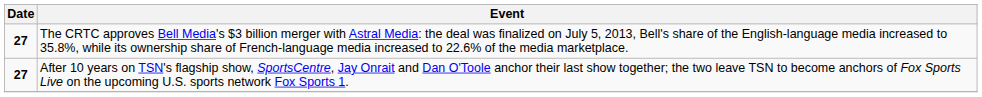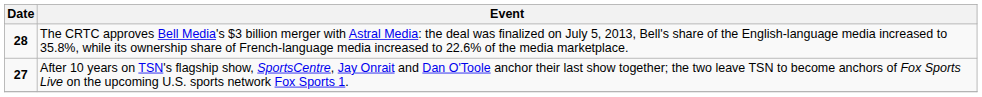row 2 | Date: 27 -> 28
